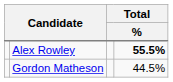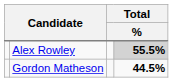Alex Rowley | column 4: no background -> lightgrey background
Gordon Matheson | column 4: normal -> bold
